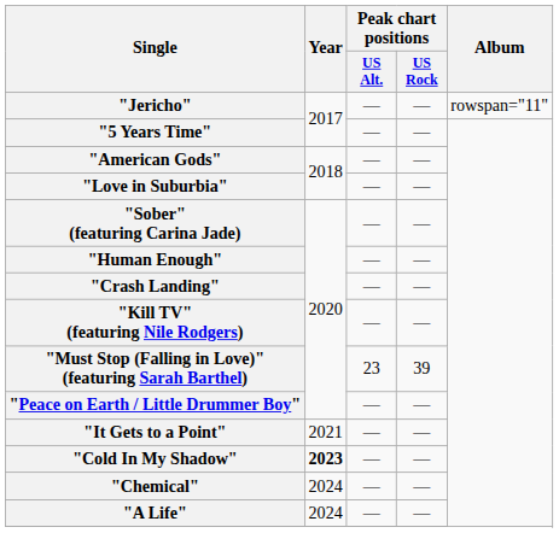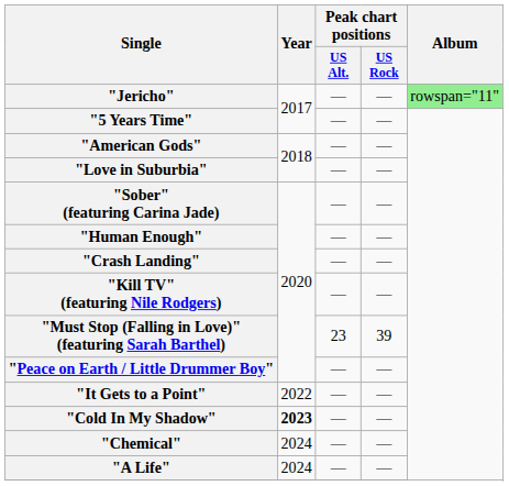"Jericho" | Album: no background -> lightgreen background
"It Gets to a Point" | Year: 2021 -> 2022
